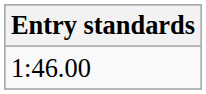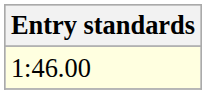row 2 | column 1: no background -> lightyellow background
